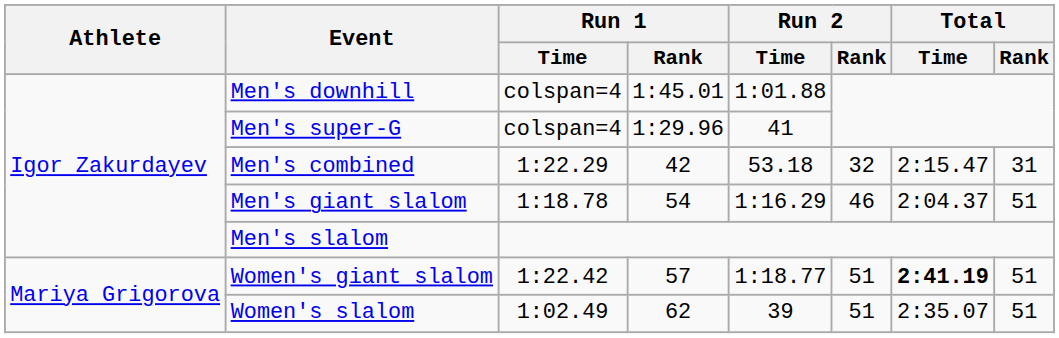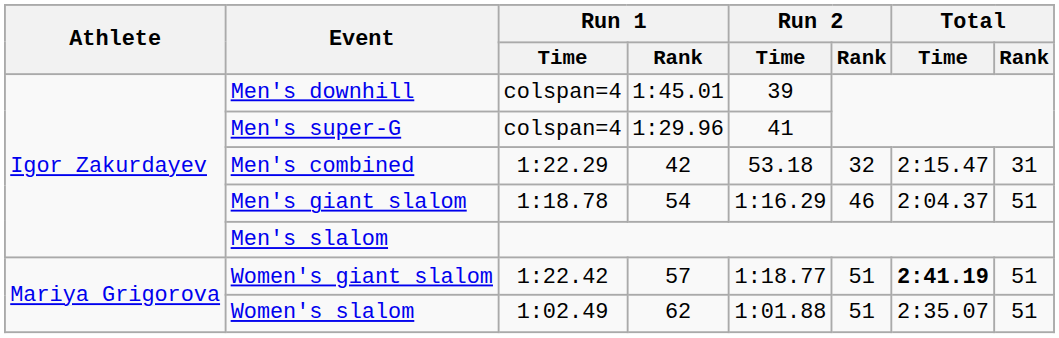Men's downhill | Run 2 / Time: 1:01.88 -> 39
Women's slalom | Run 2 / Time: 39 -> 1:01.88
